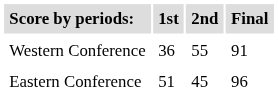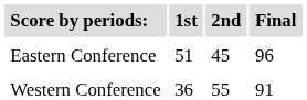rows swapped: Western Conference <-> Eastern Conference
